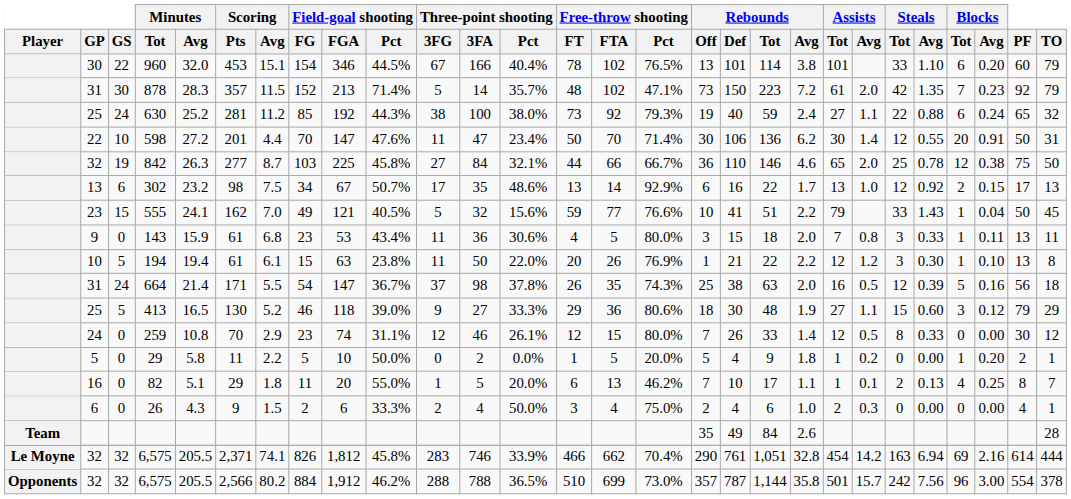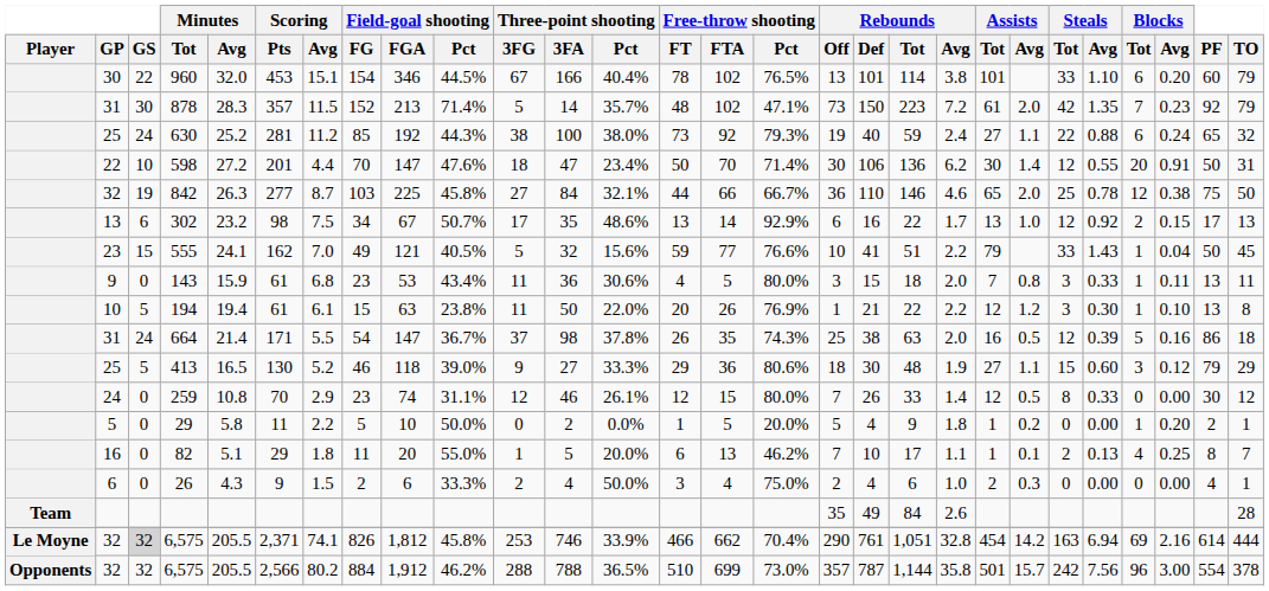598 | Three-point shooting / 3FG: 11 -> 18
664 | PF: 56 -> 86
Le Moyne / 6,575 | GS: no background -> lightgrey background
Le Moyne / 6,575 | Three-point shooting / 3FG: 283 -> 253
